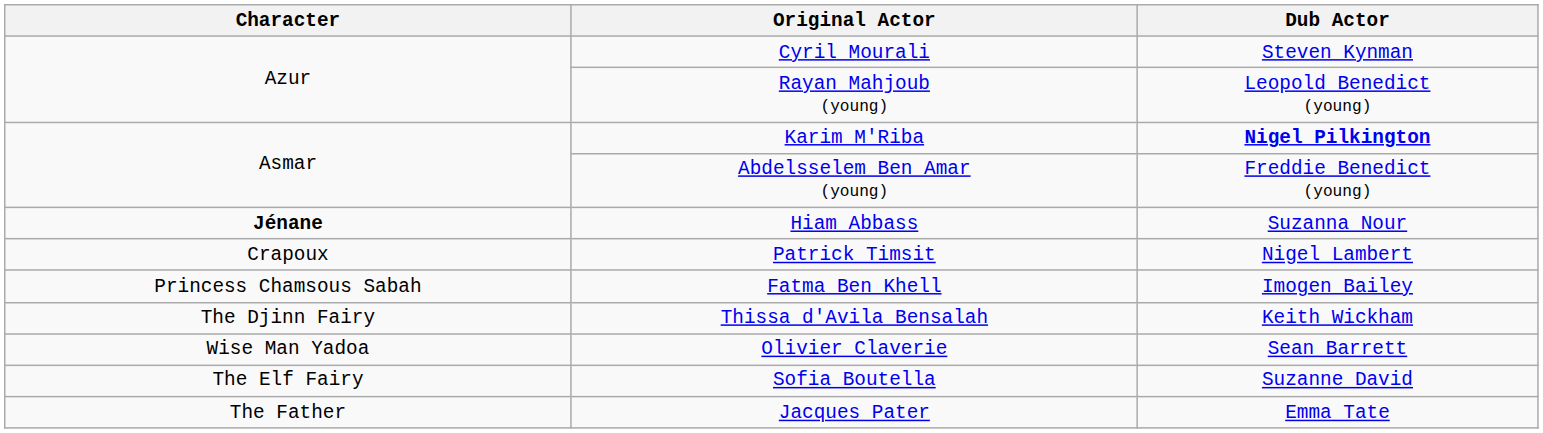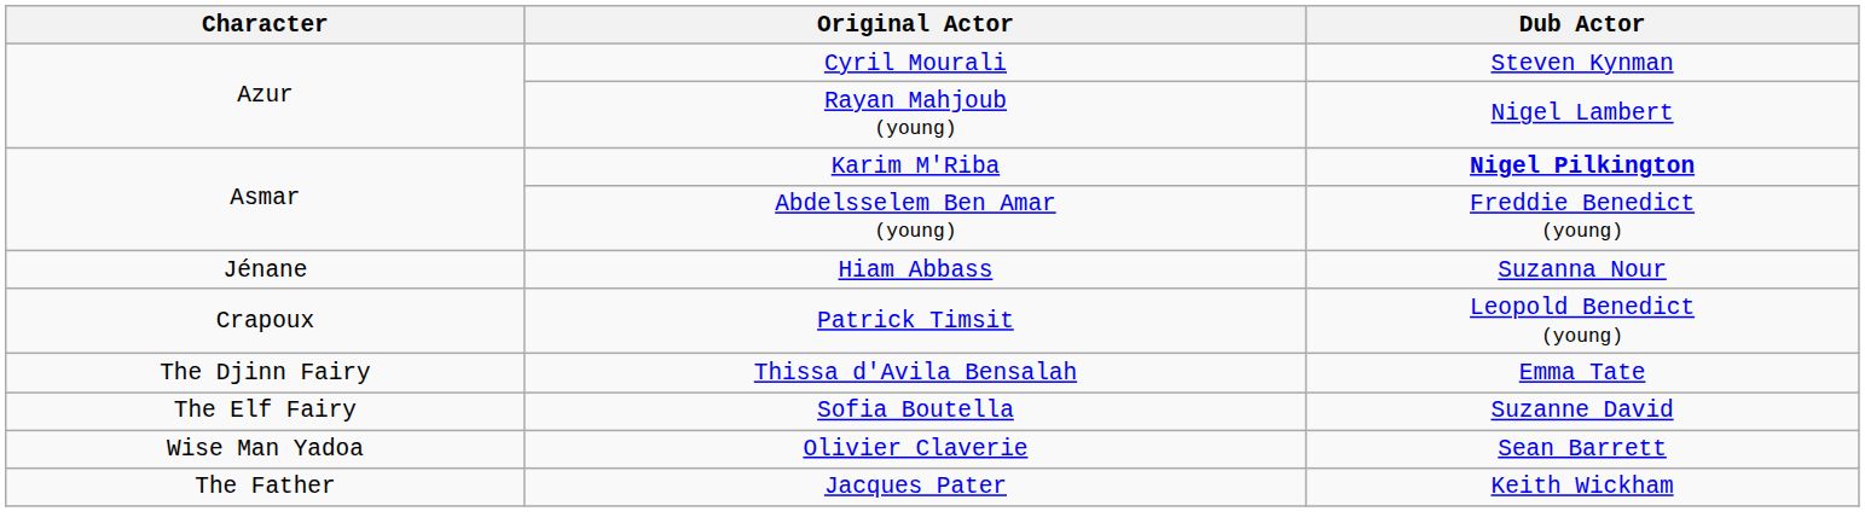Rayan Mahjoub (young) | Dub Actor: Leopold Benedict (young) -> Nigel Lambert
Hiam Abbass | Character: bold -> normal
Patrick Timsit | Dub Actor: Nigel Lambert -> Leopold Benedict (young)
- row: Princess Chamsous Sabah | Fatma Ben Khell | Imogen Bailey
Thissa d'Avila Bensalah | Dub Actor: Keith Wickham -> Emma Tate
rows swapped: Sofia Boutella <-> Olivier Claverie
Jacques Pater | Dub Actor: Emma Tate -> Keith Wickham
